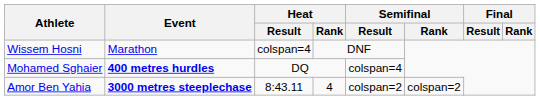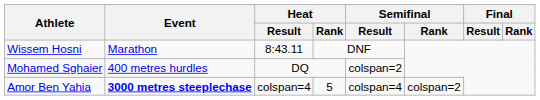Wissem Hosni | Heat / Result: colspan=4 -> 8:43.11
Mohamed Sghaier | Event: bold -> normal
Mohamed Sghaier | Semifinal / Result: colspan=4 -> colspan=2
Amor Ben Yahia | Heat / Result: 8:43.11 -> colspan=4
Amor Ben Yahia | Heat / Rank: 4 -> 5
Amor Ben Yahia | Semifinal / Result: colspan=2 -> colspan=4
